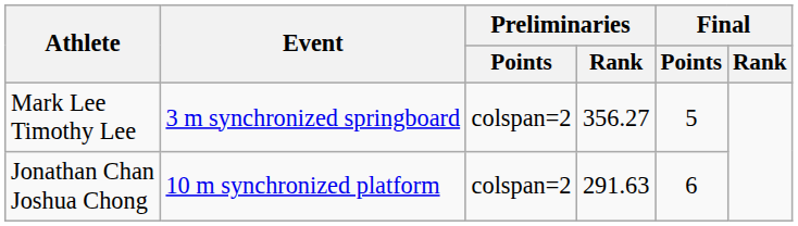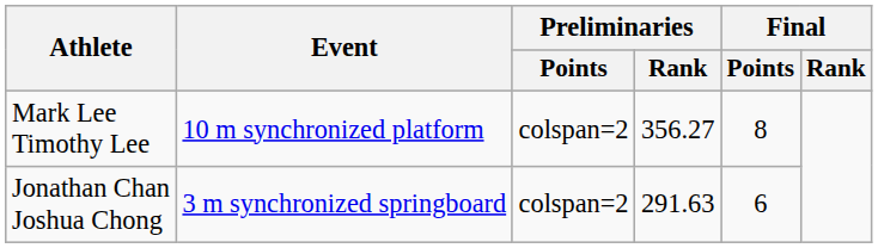Mark Lee Timothy Lee | Event: 3 m synchronized springboard -> 10 m synchronized platform
Mark Lee Timothy Lee | Final / Points: 5 -> 8
Jonathan Chan Joshua Chong | Event: 10 m synchronized platform -> 3 m synchronized springboard
